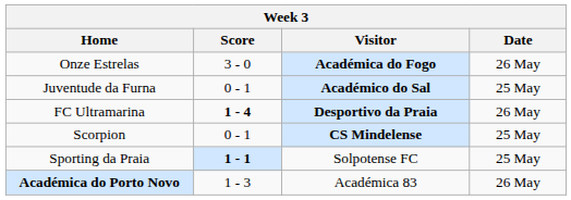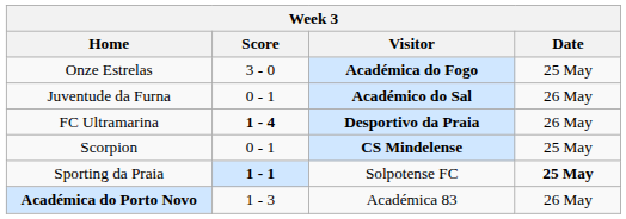Onze Estrelas | Date: 26 May -> 25 May
Juventude da Furna | Date: 25 May -> 26 May
Sporting da Praia | Date: normal -> bold
